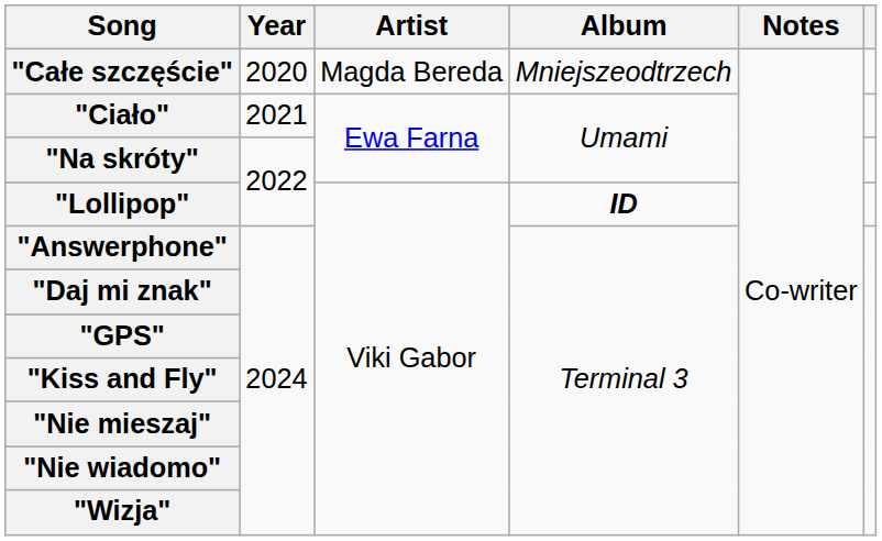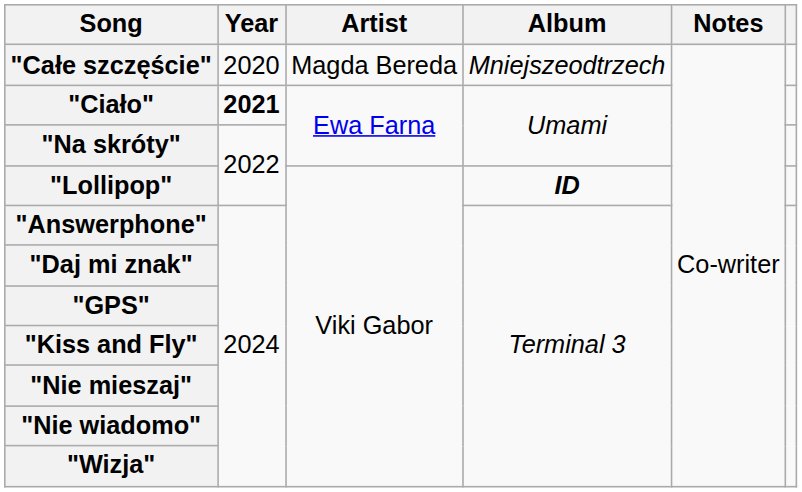"Ciało" | Year: normal -> bold
